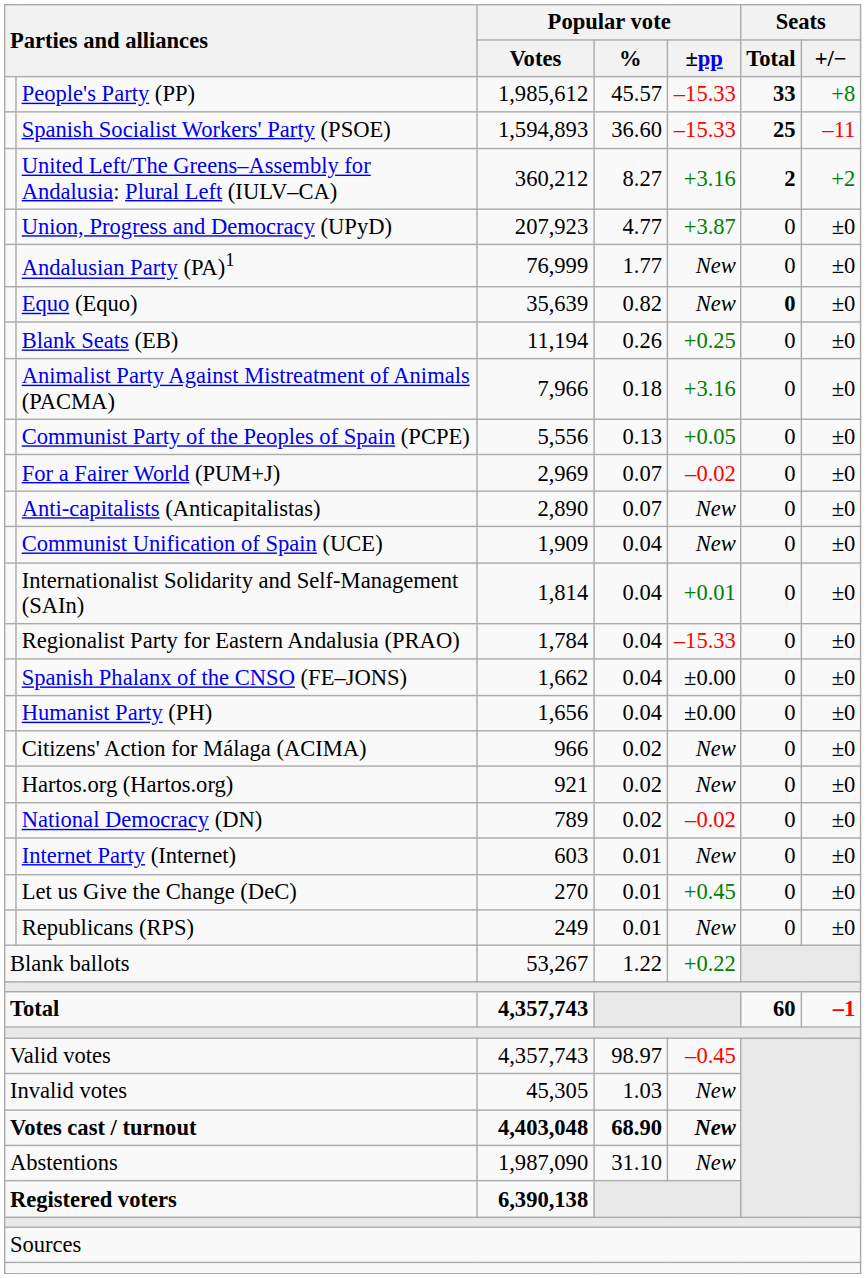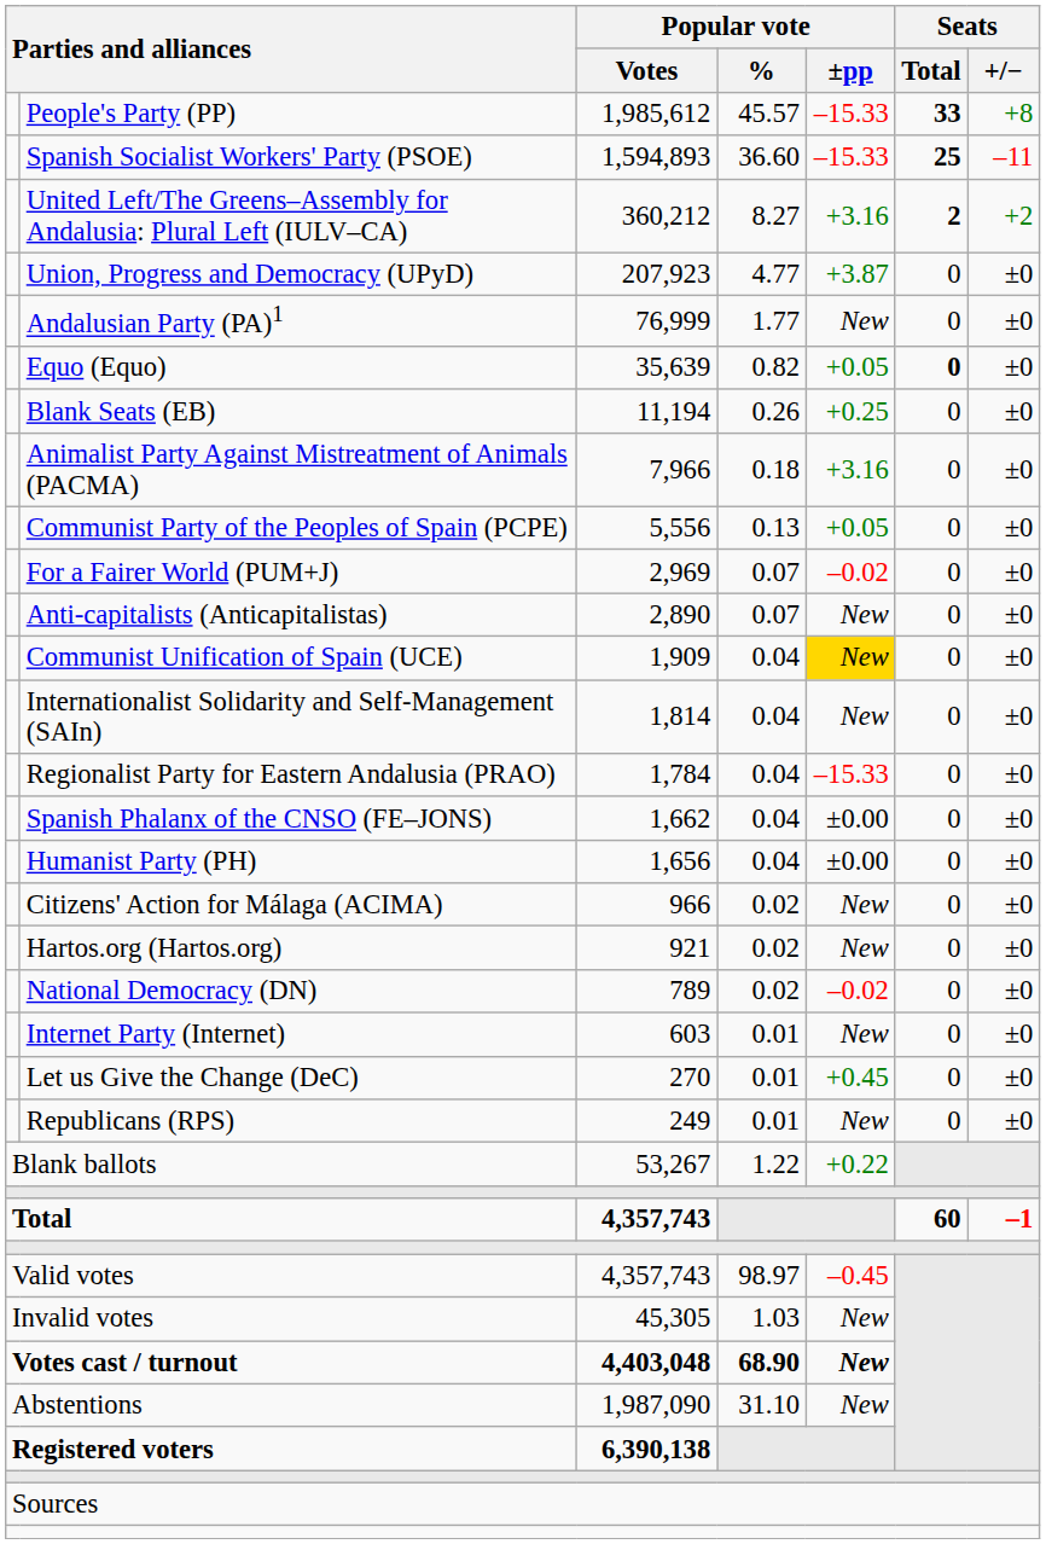Equo (Equo) | Popular vote / ±pp: New -> +0.05
Communist Unification of Spain (UCE) | Popular vote / ±pp: no background -> gold background
Internationalist Solidarity and Self-Management (SAIn) | Popular vote / ±pp: +0.01 -> New
